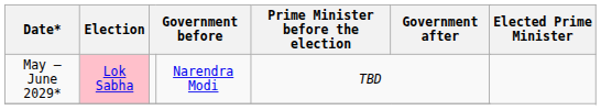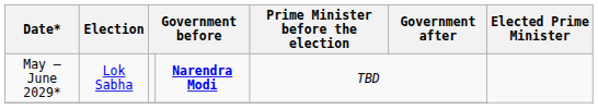May – June 2029* | Election: pink background -> no background
May – June 2029* | column 4: normal -> bold
